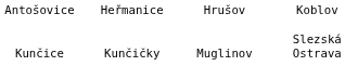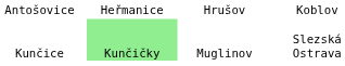Kunčice | column 2: no background -> lightgreen background
